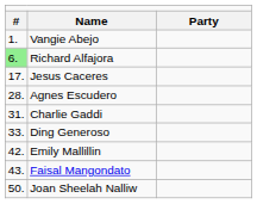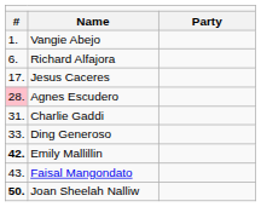Richard Alfajora | column 1: lightgreen background -> no background
Agnes Escudero | column 1: no background -> pink background
Emily Mallillin | column 1: normal -> bold
Joan Sheelah Nalliw | column 1: normal -> bold
